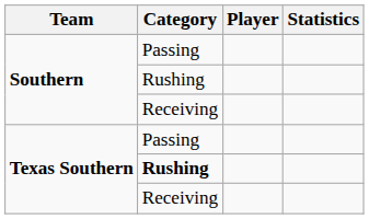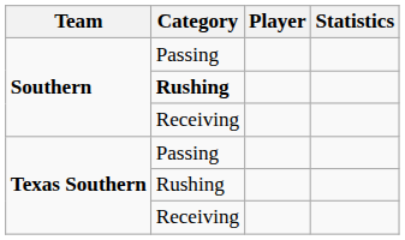Southern / Rushing | Category: normal -> bold
Texas Southern / Rushing | Category: bold -> normal
